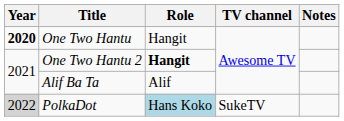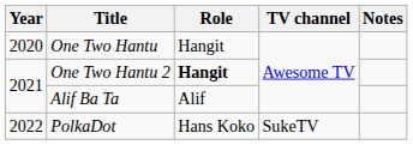One Two Hantu | Year: bold -> normal
PolkaDot | Year: lightgrey background -> no background
PolkaDot | Role: lightblue background -> no background
